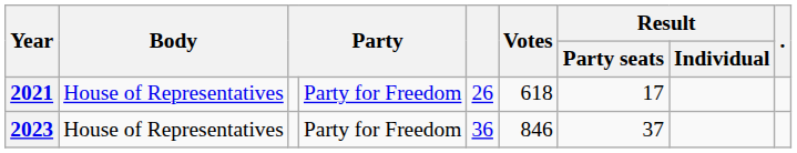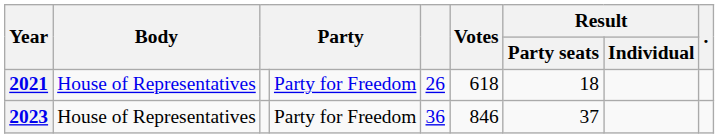2021 | Result / Party seats: 17 -> 18
